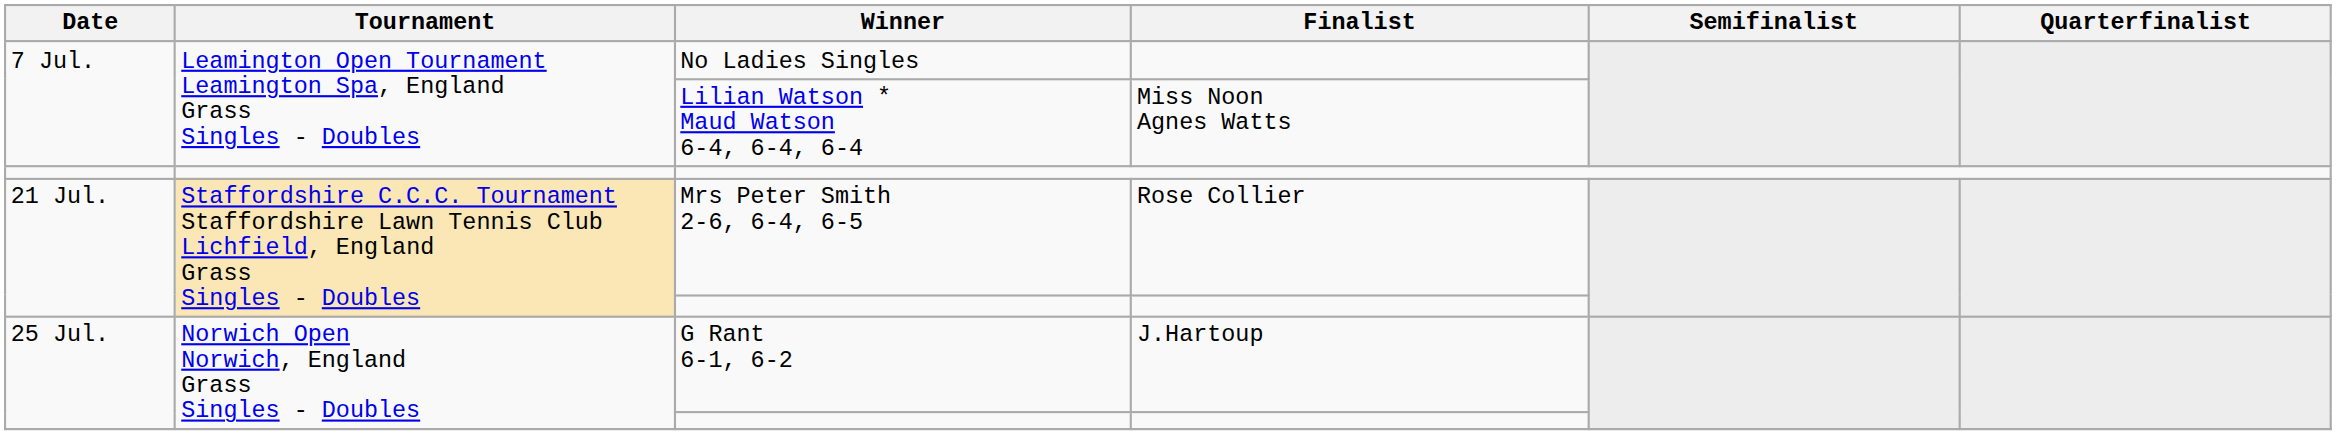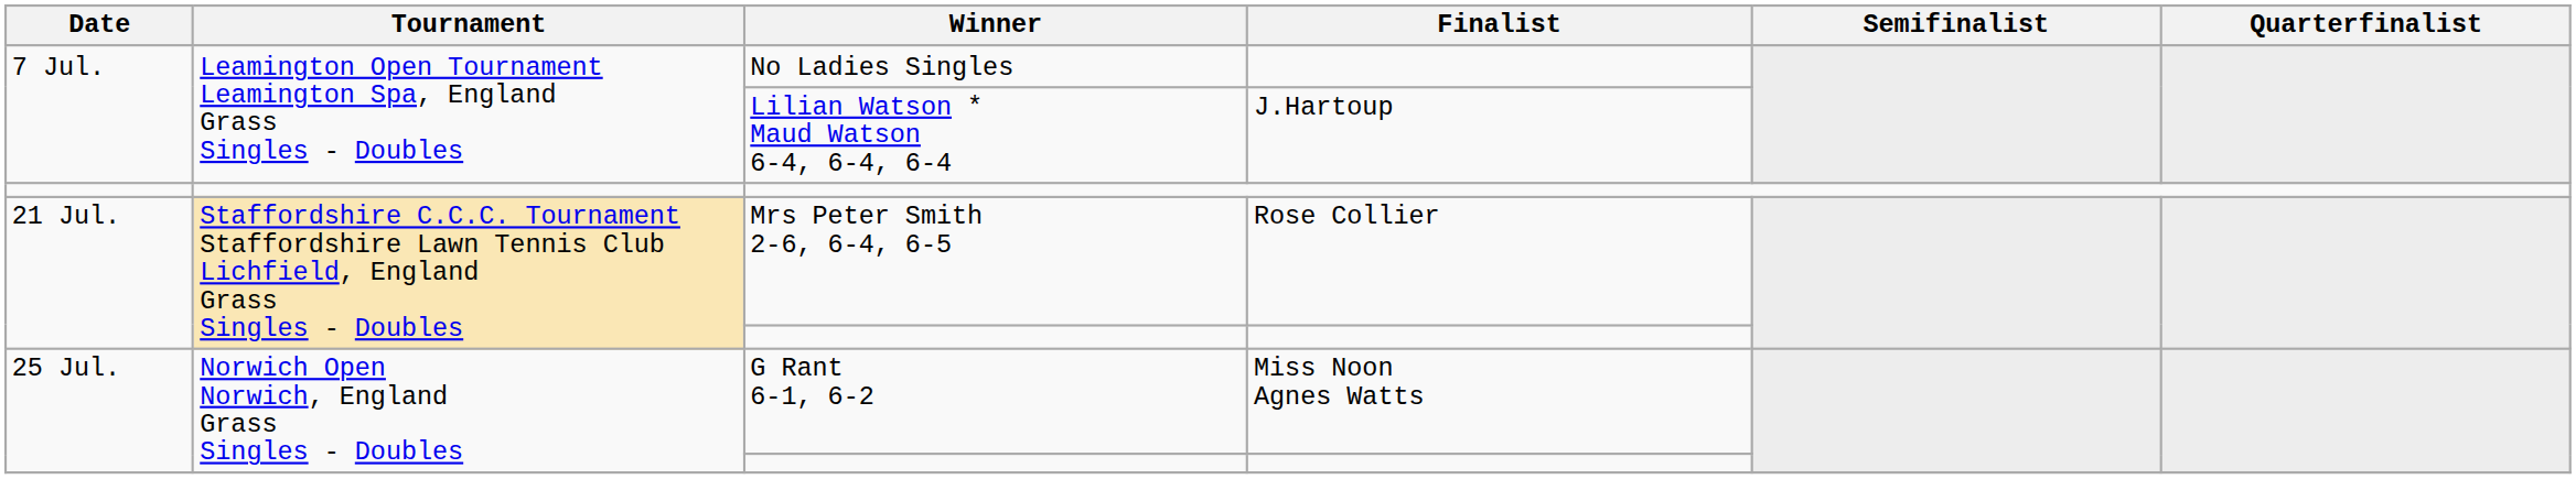Lilian Watson * Maud Watson 6-4, 6-4, 6-4 | Finalist: Miss Noon Agnes Watts -> J.Hartoup
G Rant 6-1, 6-2 | Finalist: J.Hartoup -> Miss Noon Agnes Watts
